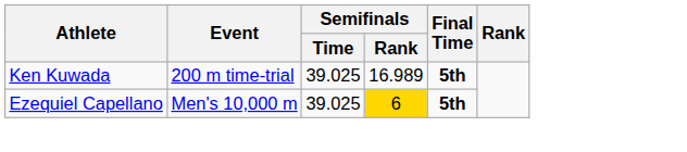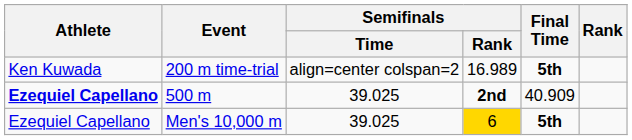200 m time-trial | Semifinals / Time: 39.025 -> align=center colspan=2
+ row: Ezequiel Capellano | 500 m | 39.025 | 2nd | 40.909
